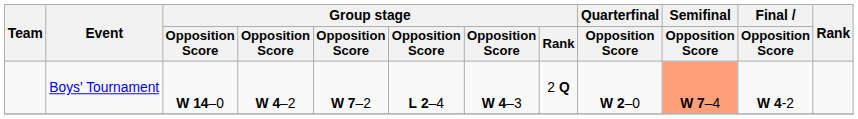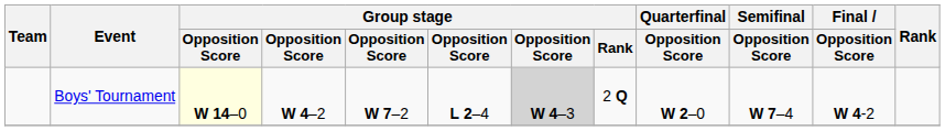Boys' Tournament | column 3: no background -> lightyellow background
Boys' Tournament | column 7: no background -> lightgrey background
Boys' Tournament | Semifinal / Opposition Score: lightsalmon background -> no background
